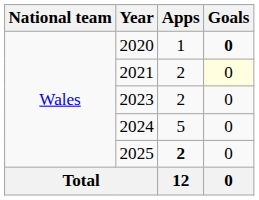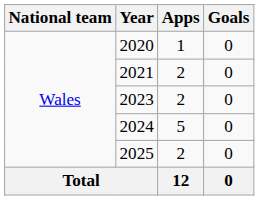2020 | Goals: bold -> normal
2021 | Goals: lightyellow background -> no background
2025 | Apps: bold -> normal
